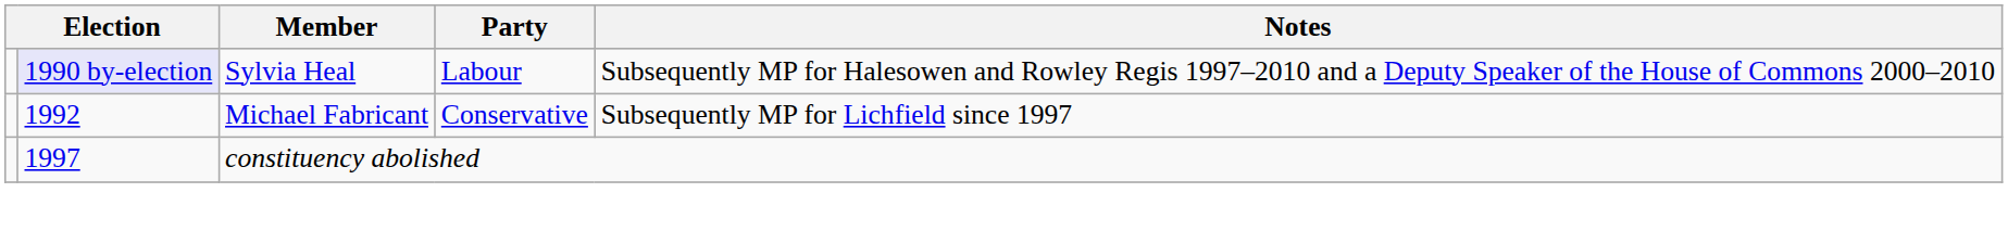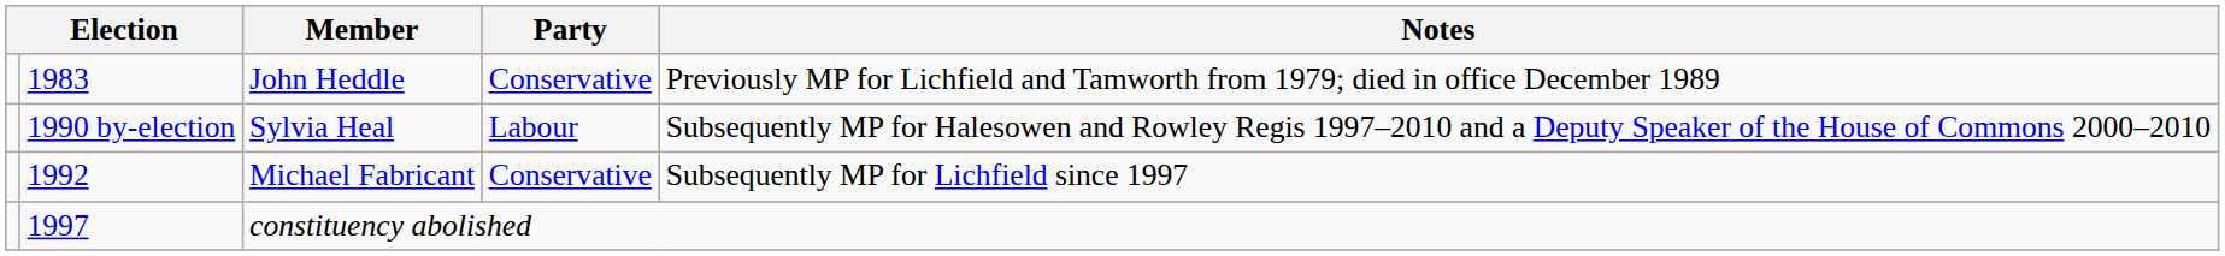+ row: 1983 | John Heddle | Conservative | Previously MP for Lichfield and Tamworth from 1979; died in office December 1989
Sylvia Heal | column 2: lavender background -> no background
